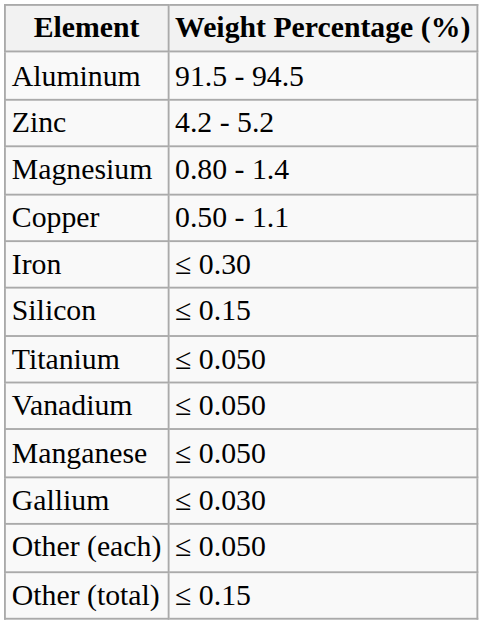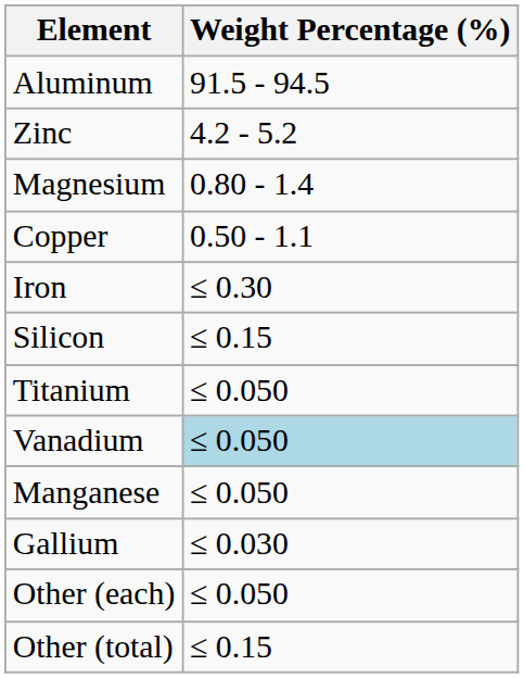Vanadium | Weight Percentage (%): no background -> lightblue background
